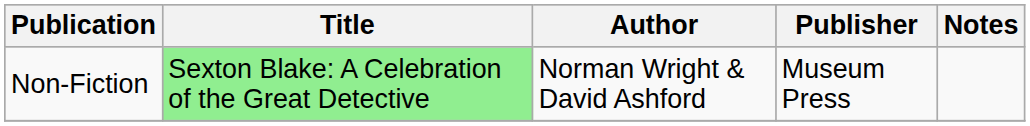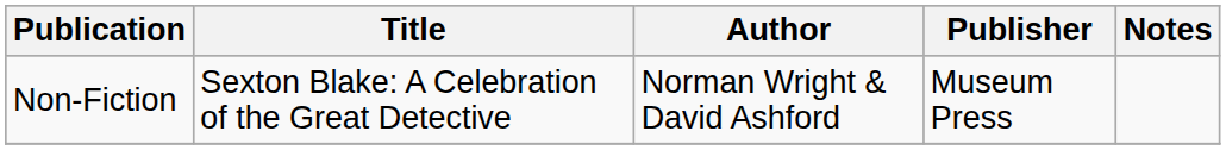Non-Fiction | Title: lightgreen background -> no background
